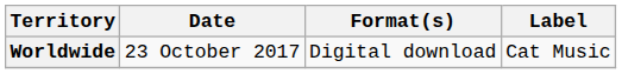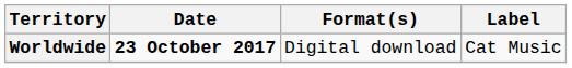Worldwide | Date: normal -> bold
